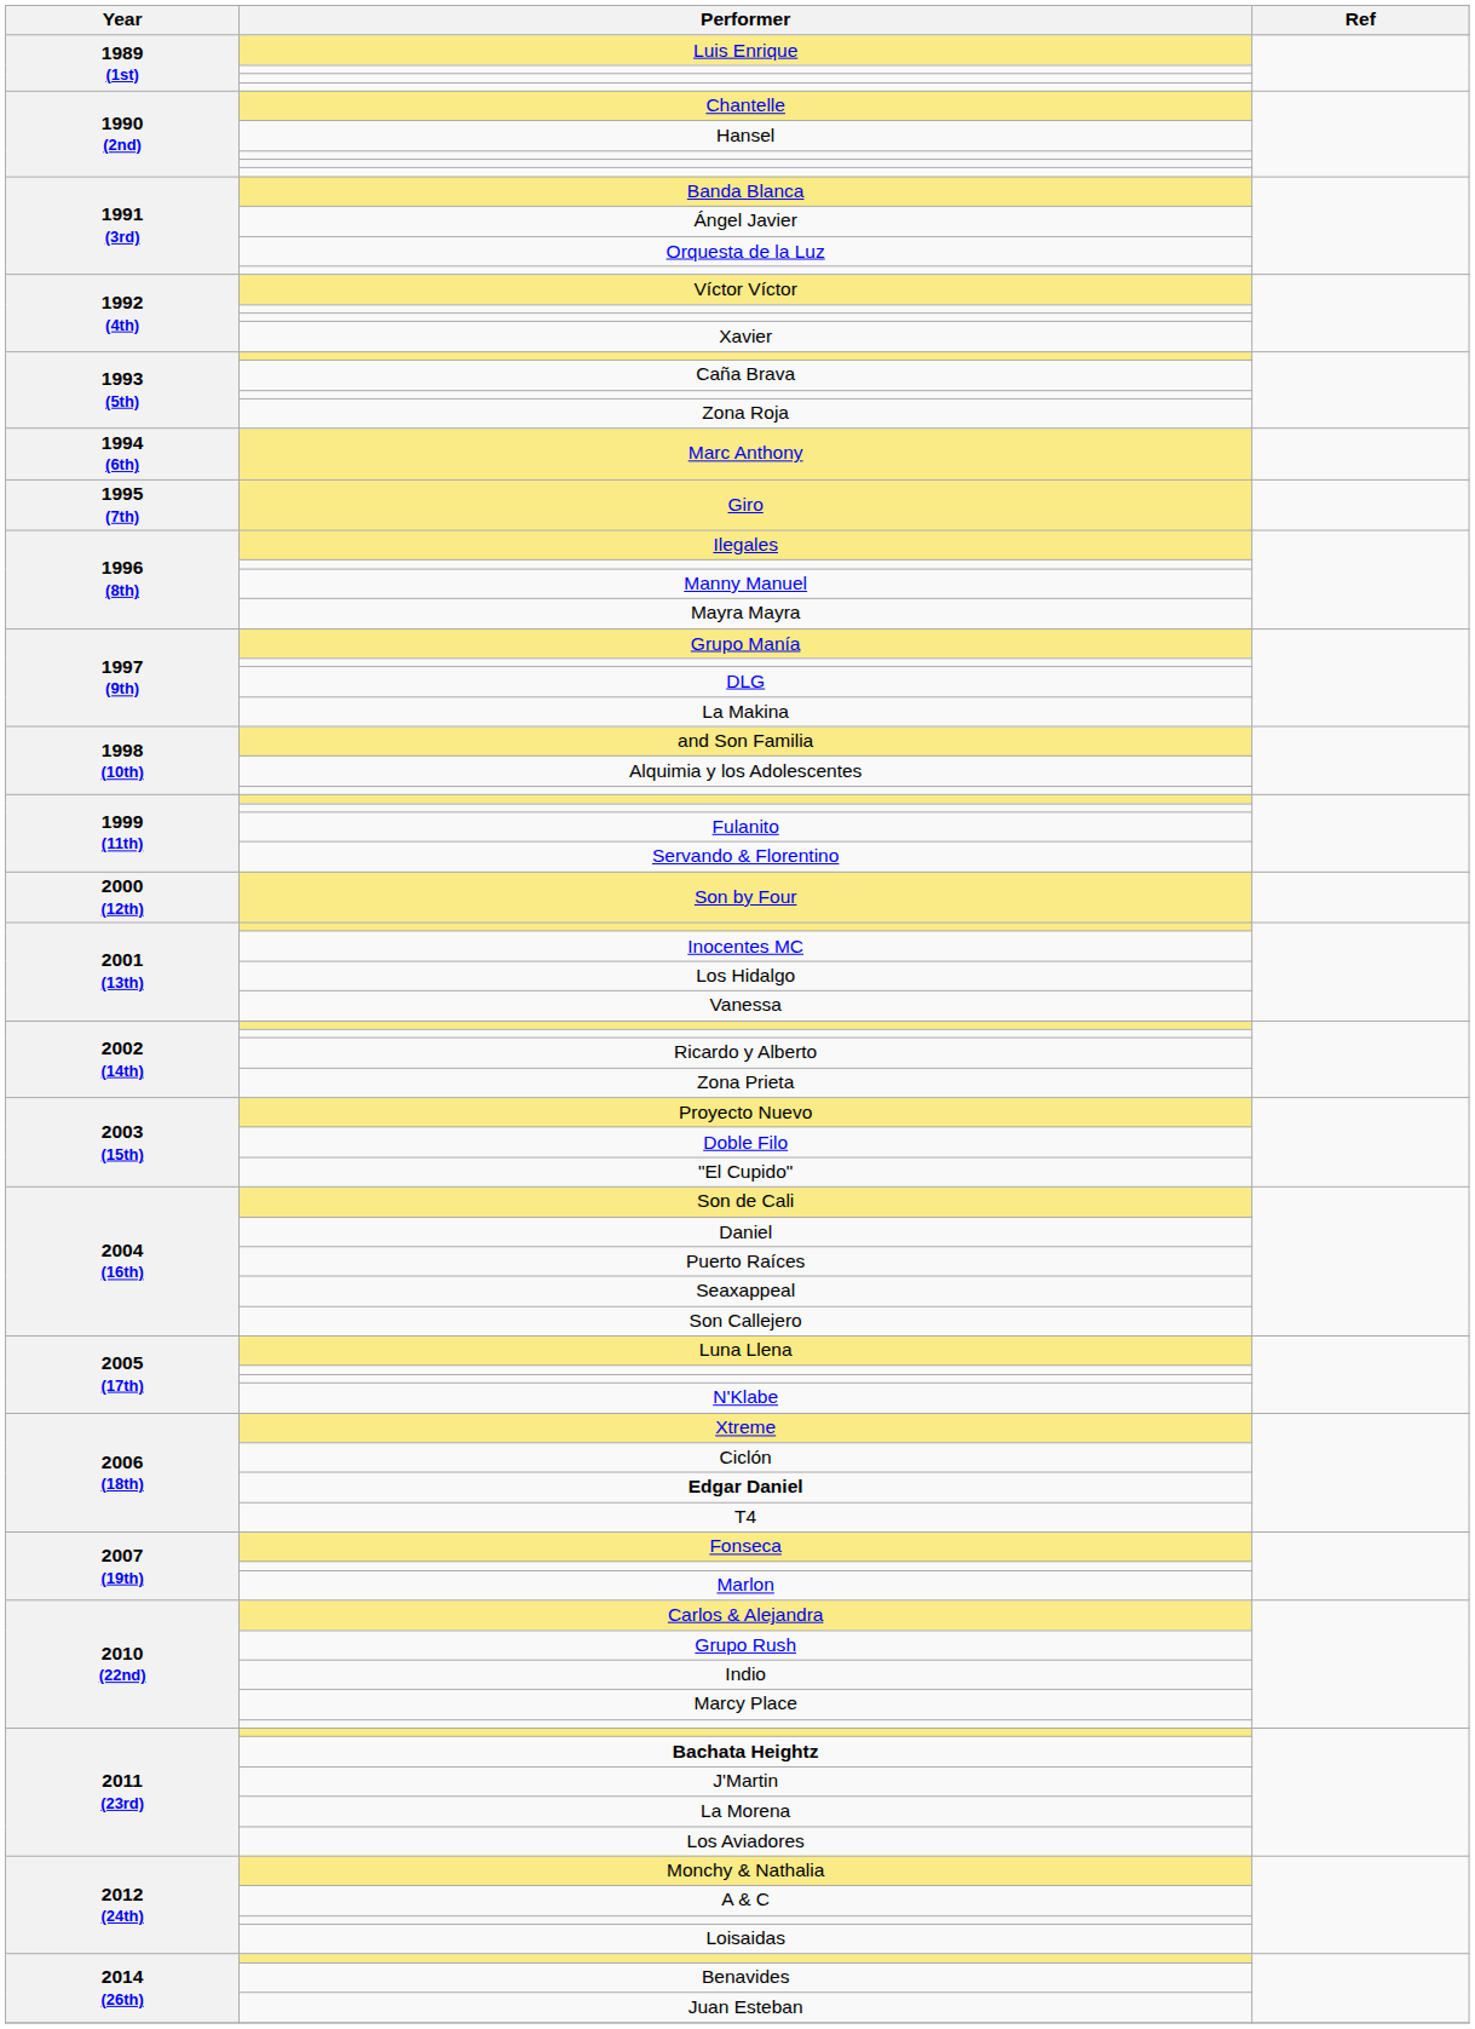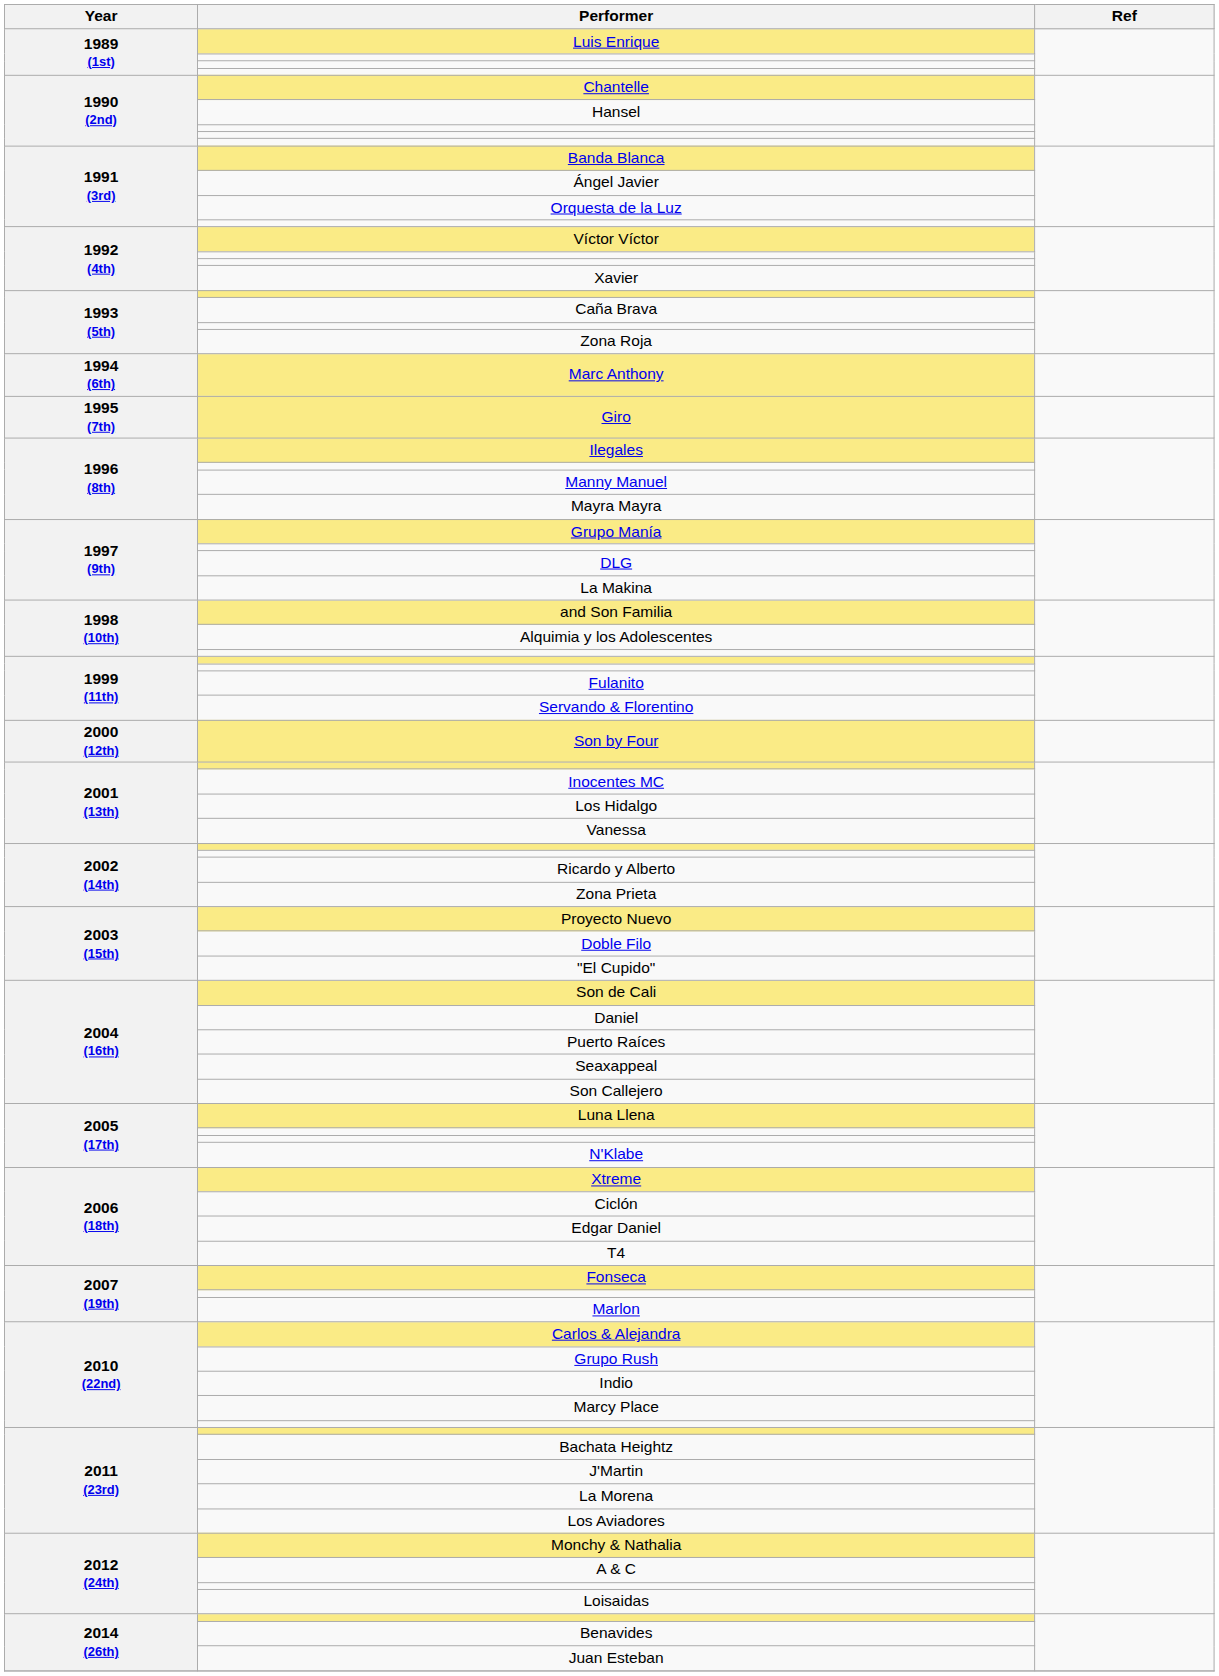Edgar Daniel | Performer: bold -> normal
Bachata Heightz | Performer: bold -> normal
